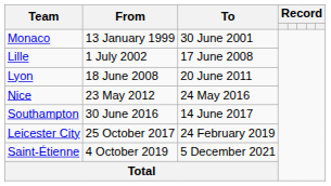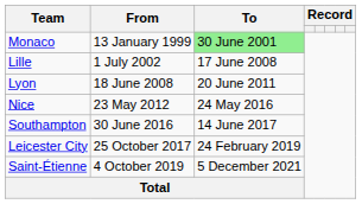Monaco | To: no background -> lightgreen background
